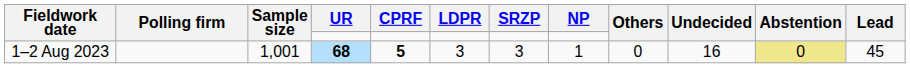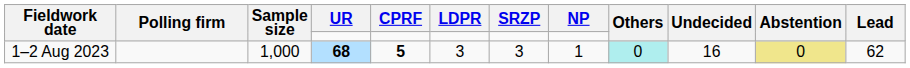1–2 Aug 2023 | Sample size: 1,001 -> 1,000
1–2 Aug 2023 | Others: no background -> paleturquoise background
1–2 Aug 2023 | Lead: 45 -> 62
